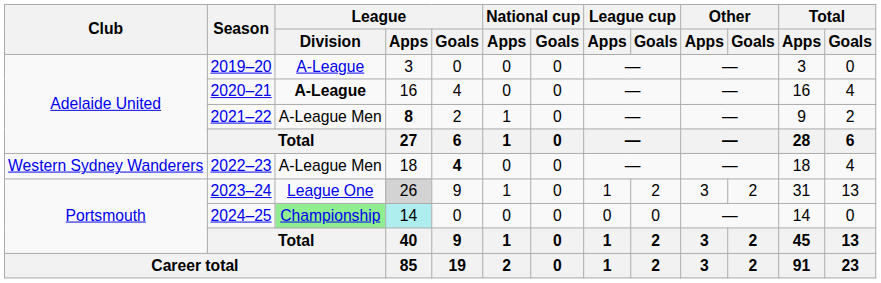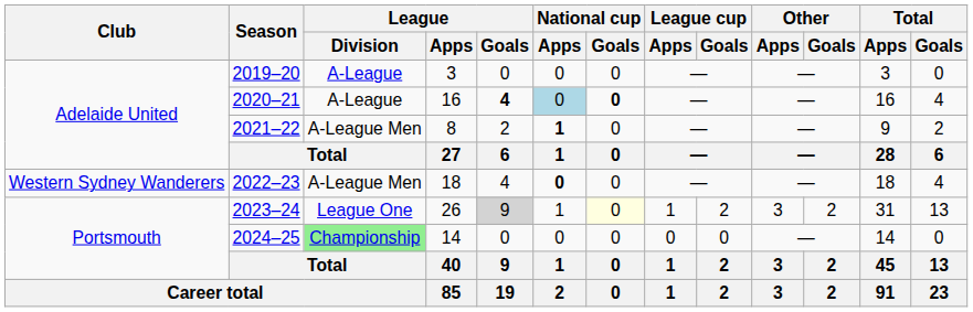2020–21 | League / Division: bold -> normal
2020–21 | League / Goals: normal -> bold
2020–21 | National cup / Apps: no background -> lightblue background
2020–21 | National cup / Goals: normal -> bold
2021–22 | League / Apps: bold -> normal
2021–22 | National cup / Apps: normal -> bold
2022–23 | League / Goals: bold -> normal
2022–23 | National cup / Apps: normal -> bold
2023–24 | League / Apps: lightgrey background -> no background
2023–24 | League / Goals: no background -> lightgrey background
2023–24 | National cup / Goals: no background -> lightyellow background
2024–25 | League / Apps: paleturquoise background -> no background
